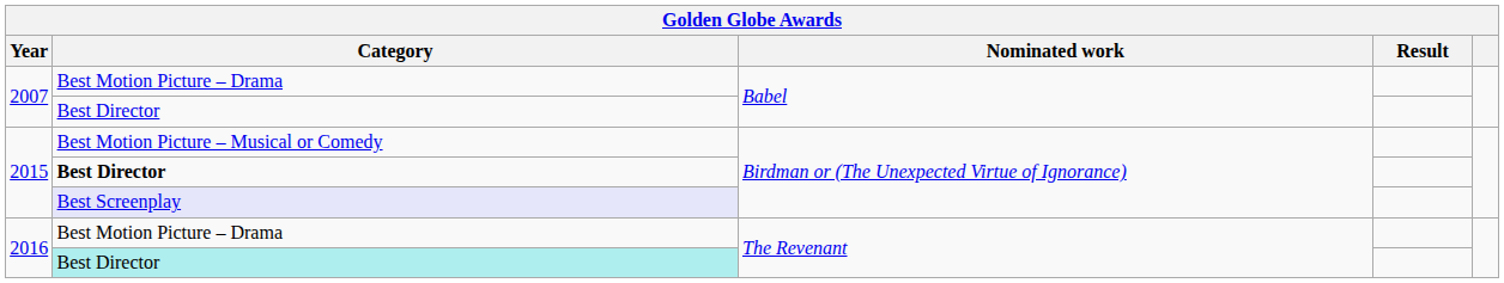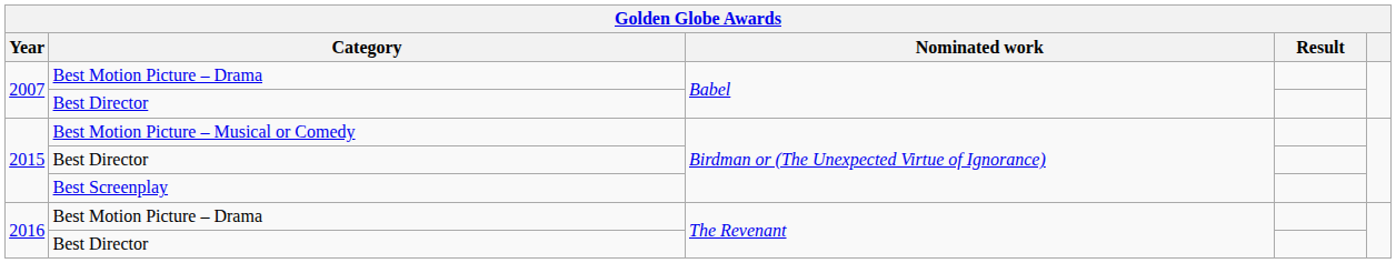2015 / Best Director | Category: bold -> normal
Best Screenplay | Category: lavender background -> no background
2016 / Best Director | Category: paleturquoise background -> no background
